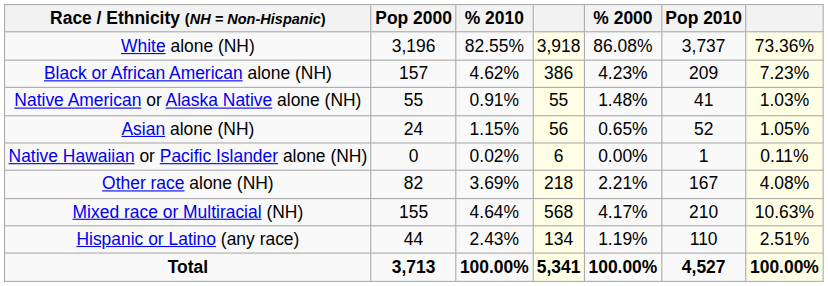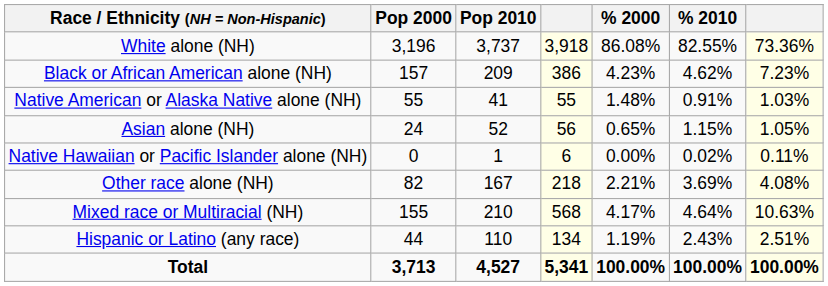columns swapped: Pop 2010 <-> % 2010
